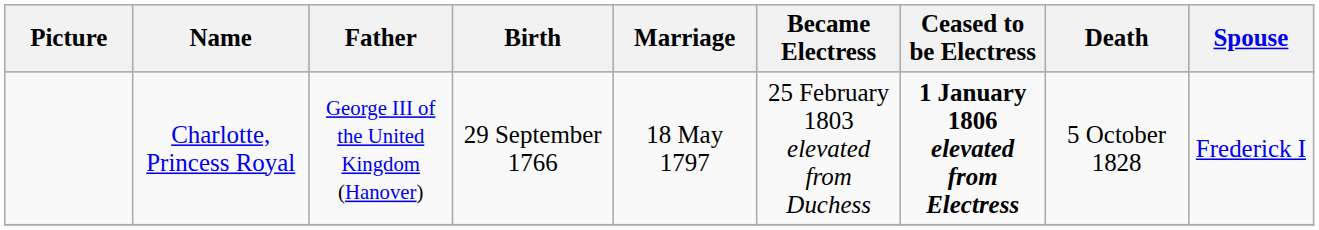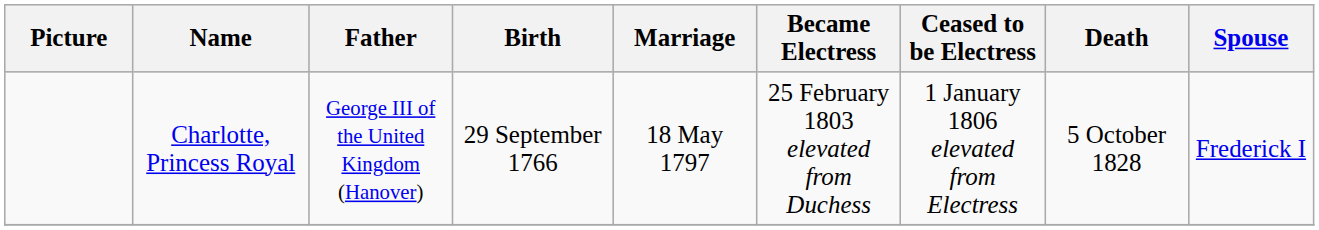Charlotte, Princess Royal | Ceased to be Electress: bold -> normal
